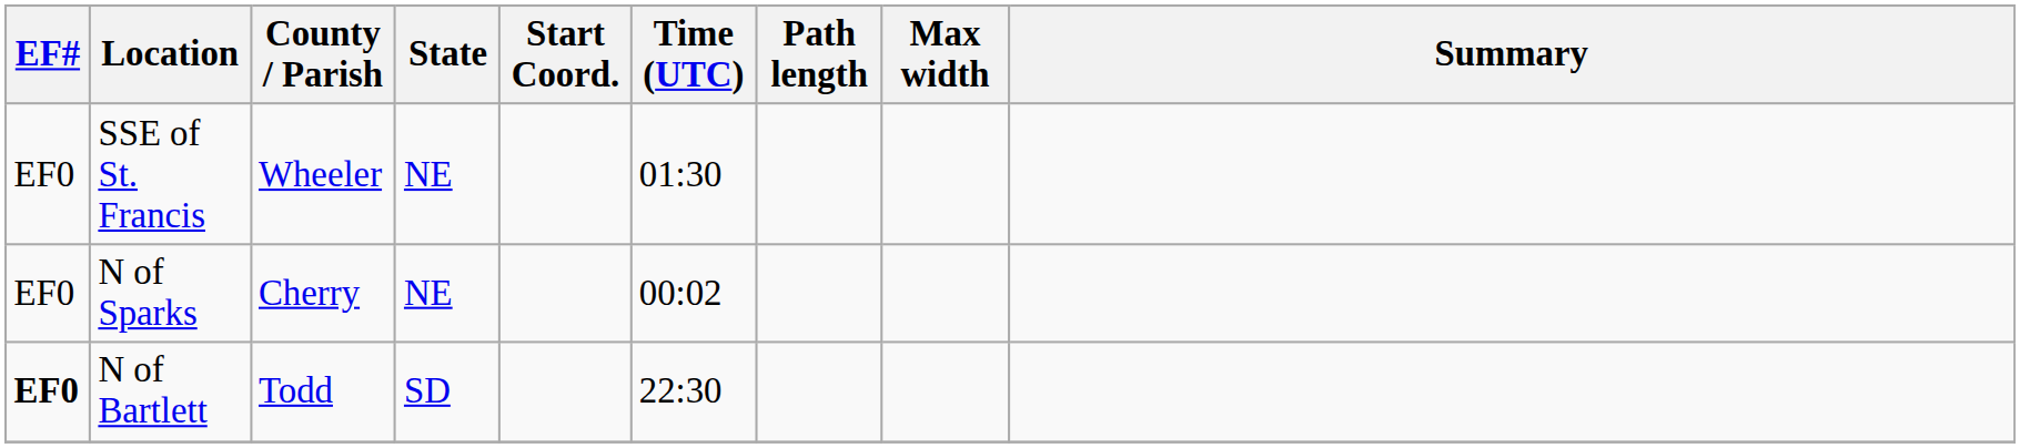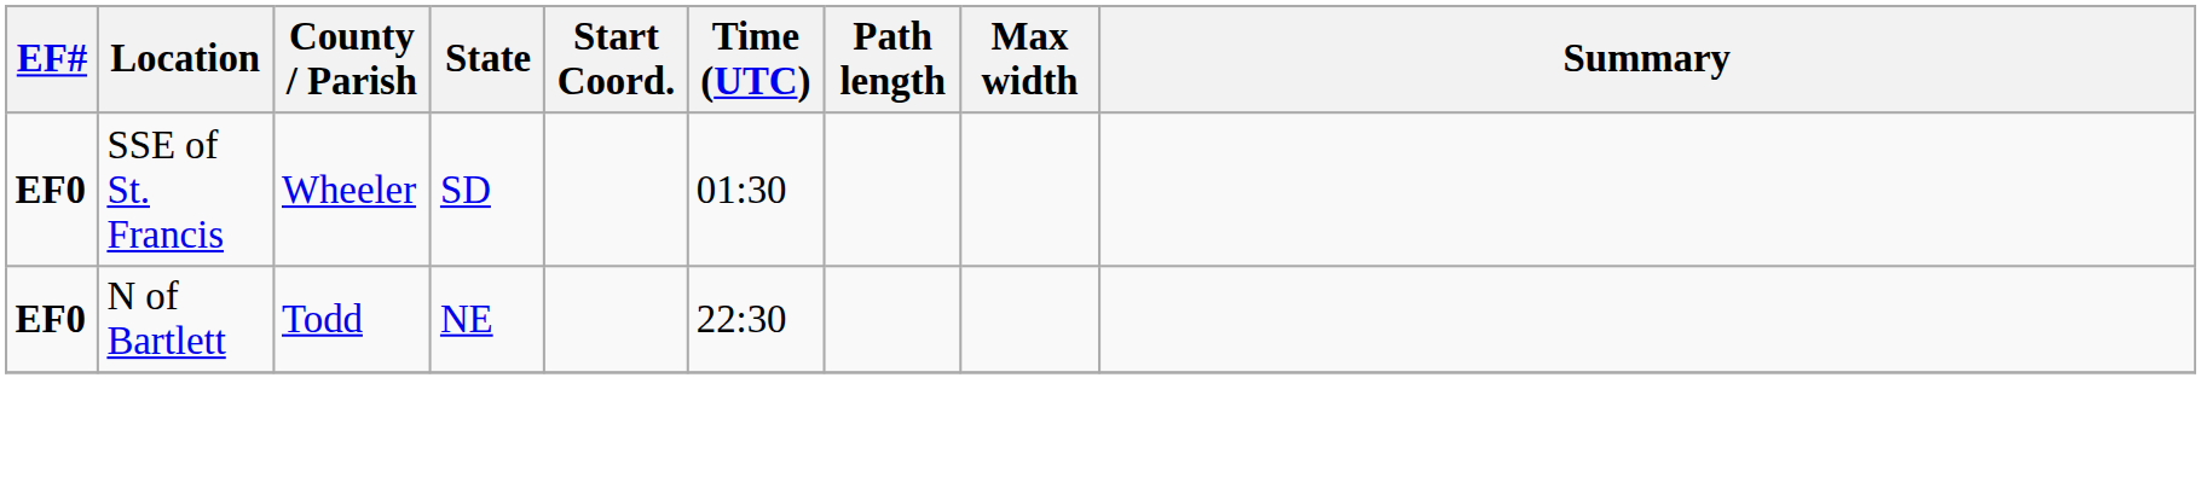SSE of St. Francis | EF#: normal -> bold
SSE of St. Francis | State: NE -> SD
- row: EF0 | N of Sparks | Cherry | NE | 00:02
N of Bartlett | State: SD -> NE
